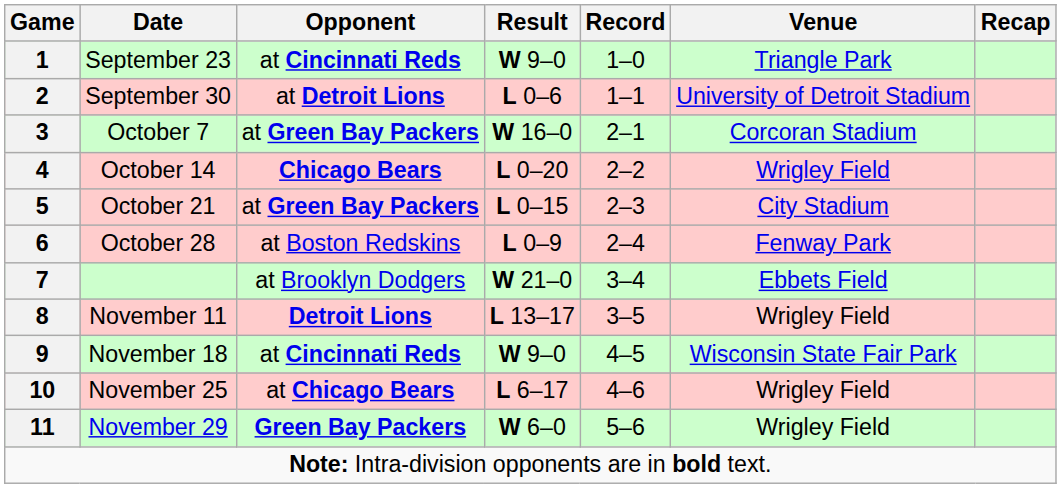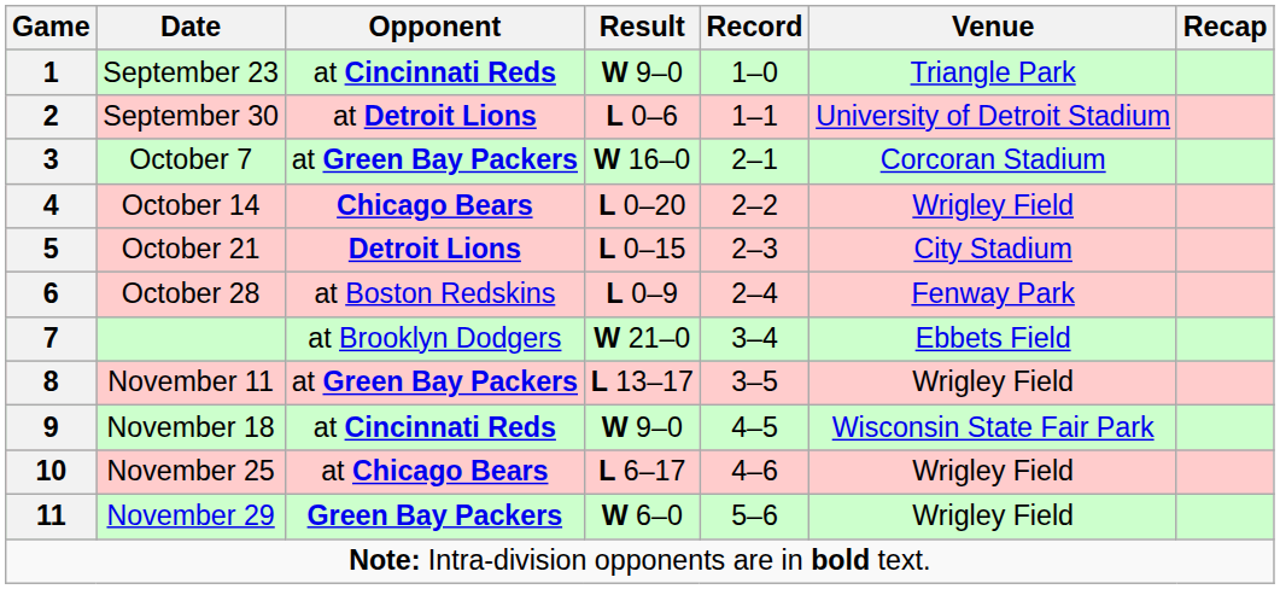5 | Opponent: at Green Bay Packers -> Detroit Lions
8 | Opponent: Detroit Lions -> at Green Bay Packers
